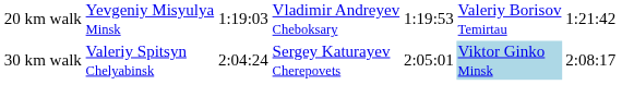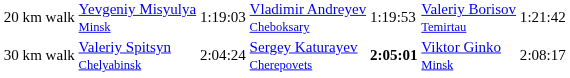30 km walk | column 5: normal -> bold
30 km walk | column 6: lightblue background -> no background
